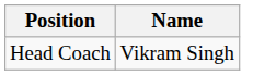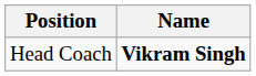Head Coach | Name: normal -> bold
